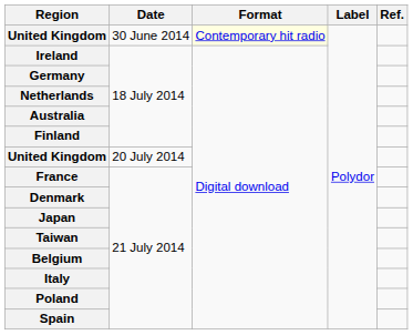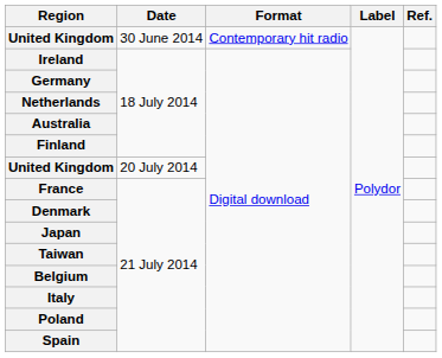United Kingdom / 30 June 2014 | Format: lightyellow background -> no background
